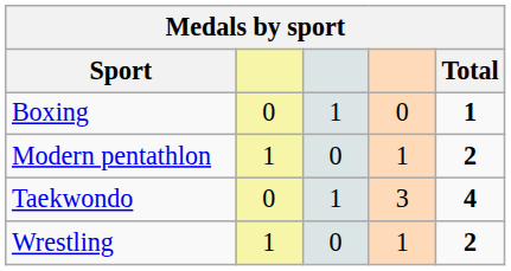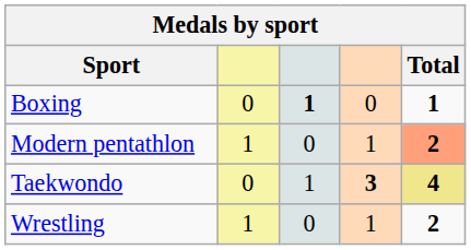Boxing | column 3: normal -> bold
Modern pentathlon | Total: no background -> lightsalmon background
Taekwondo | column 4: normal -> bold
Taekwondo | Total: no background -> khaki background
